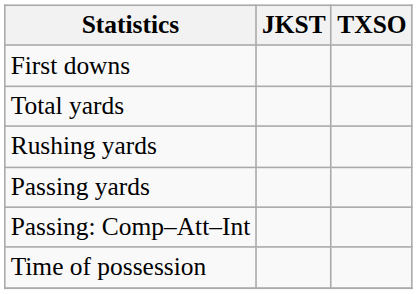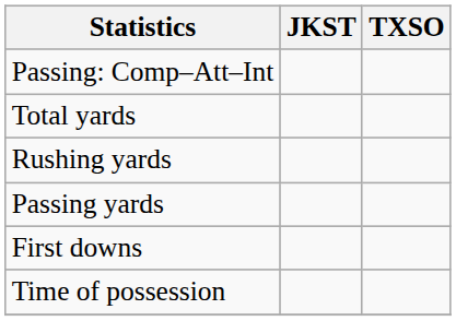rows swapped: First downs <-> Passing: Comp–Att–Int
